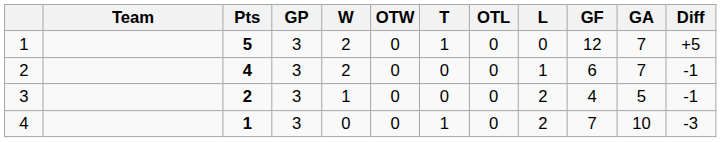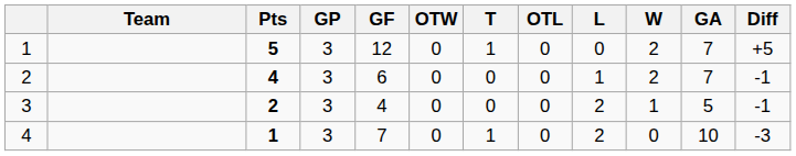columns swapped: W <-> GF
